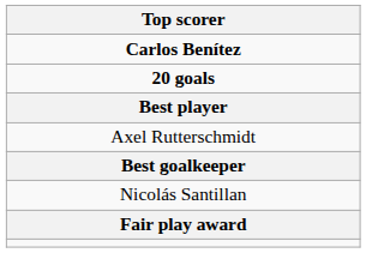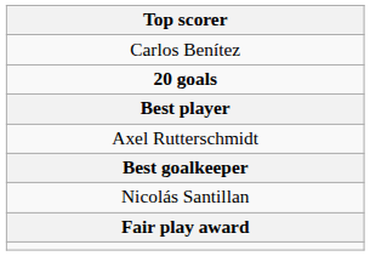row 2 | column 1: bold -> normal
